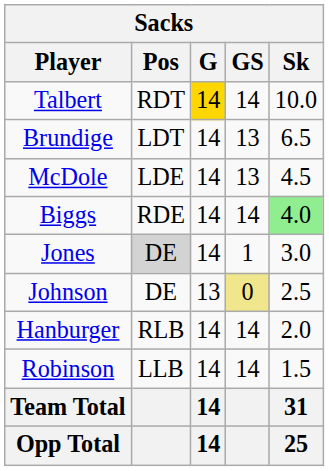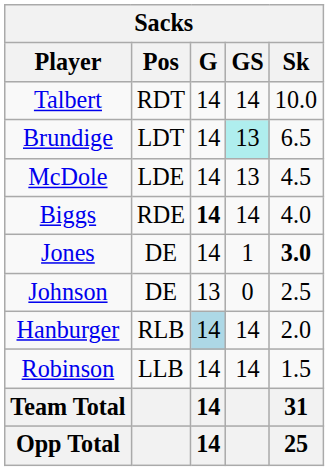Talbert | G: gold background -> no background
Brundige | GS: no background -> paleturquoise background
Biggs | G: normal -> bold
Biggs | Sk: lightgreen background -> no background
Jones | Pos: lightgrey background -> no background
Jones | Sk: normal -> bold
Johnson | GS: khaki background -> no background
Hanburger | G: no background -> lightblue background
